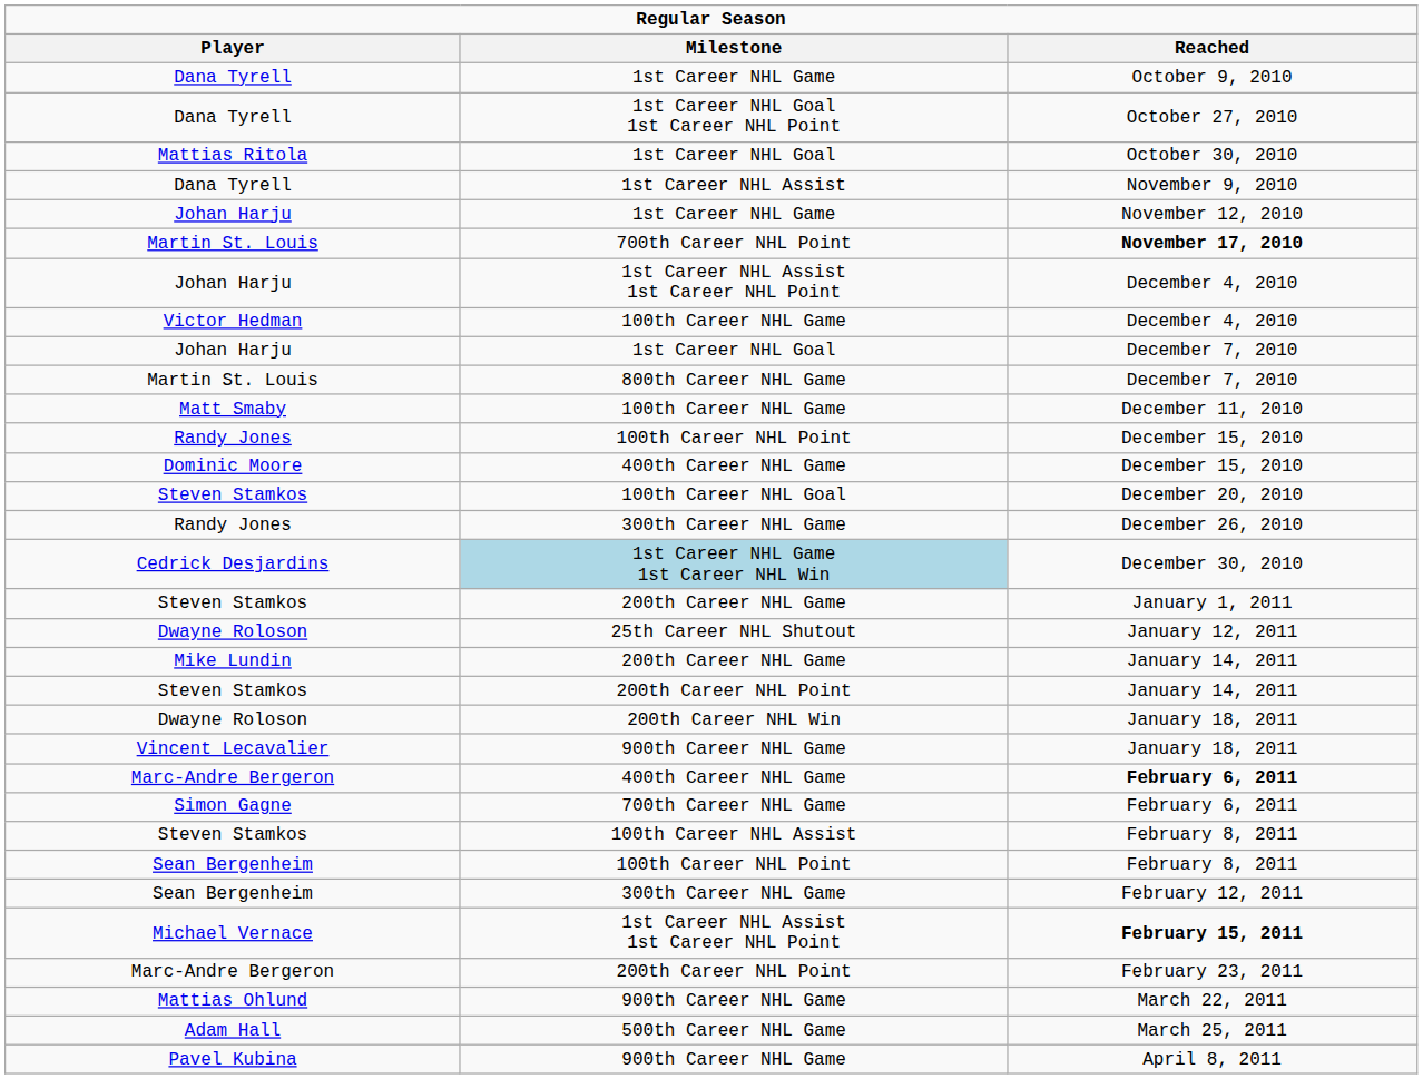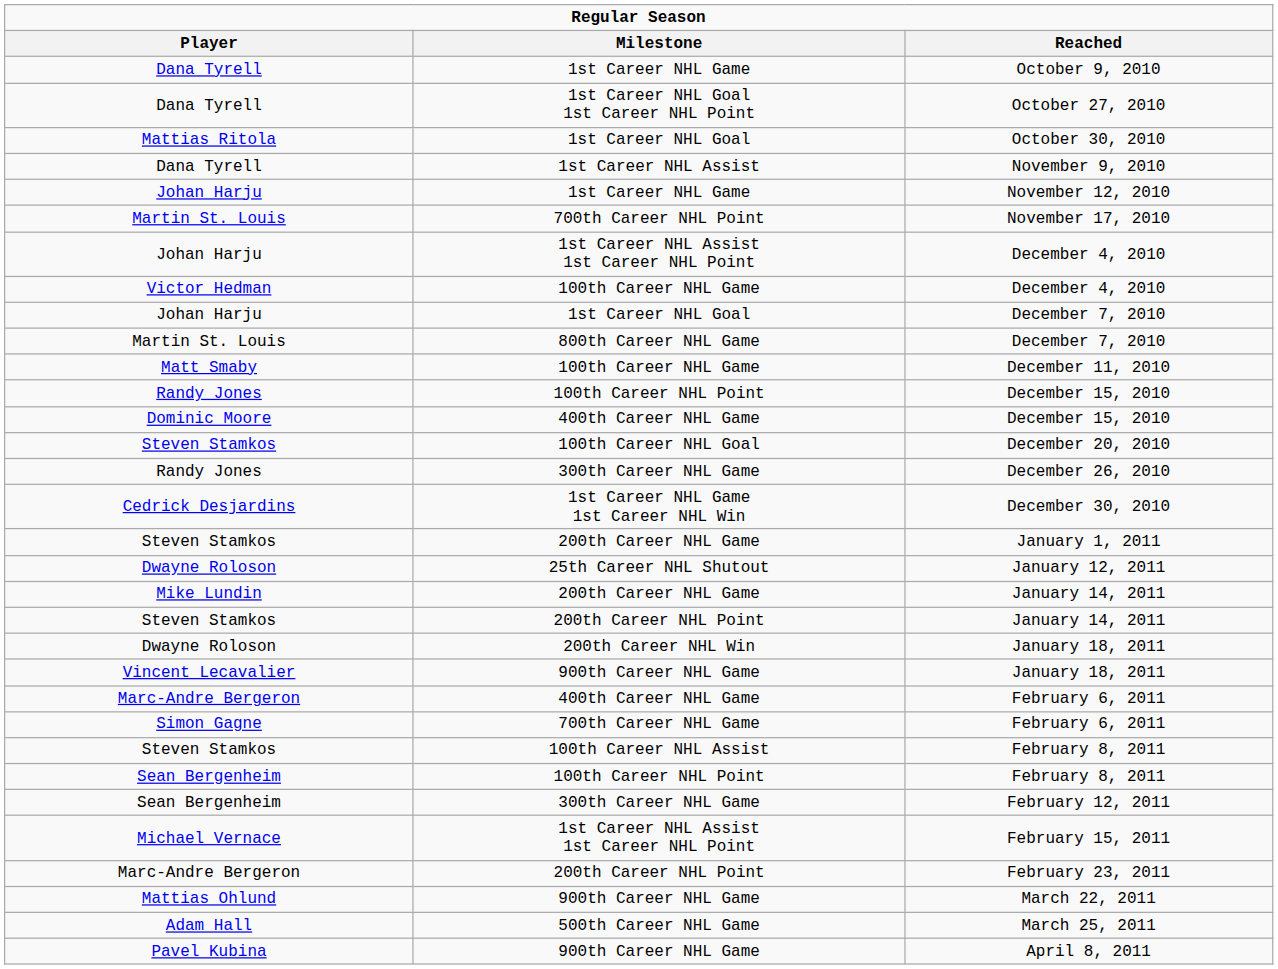row 8 | Reached: bold -> normal
row 18 | Milestone: lightblue background -> no background
row 25 | Reached: bold -> normal
row 30 | Reached: bold -> normal
